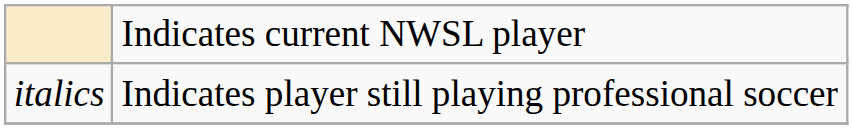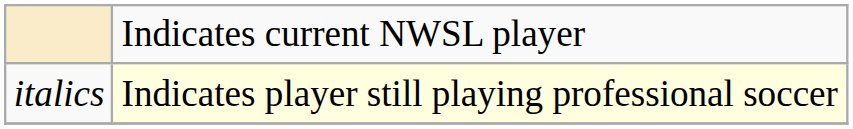italics | column 2: no background -> lightyellow background
